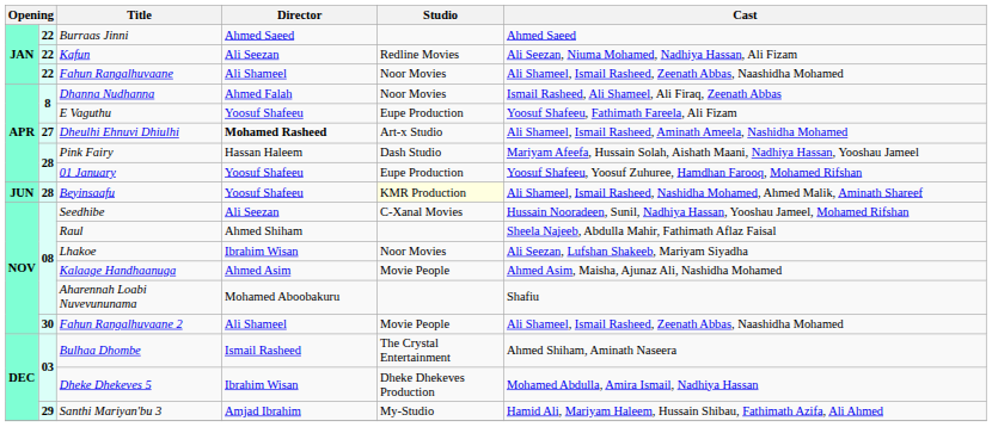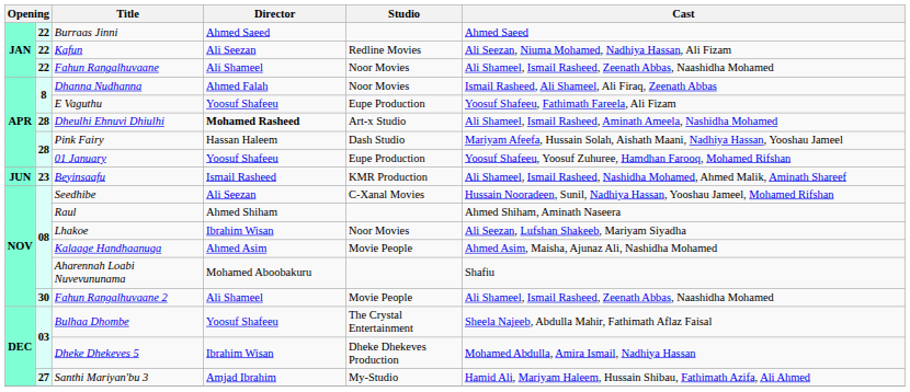Dheulhi Ehnuvi Dhiulhi | column 2: 27 -> 28
Beyinsaafu | column 2: 28 -> 23
Beyinsaafu | Director: Yoosuf Shafeeu -> Ismail Rasheed
Beyinsaafu | Studio: lightyellow background -> no background
Raul | Cast: Sheela Najeeb, Abdulla Mahir, Fathimath Aflaz Faisal -> Ahmed Shiham, Aminath Naseera
Bulhaa Dhombe | Director: Ismail Rasheed -> Yoosuf Shafeeu
Bulhaa Dhombe | Cast: Ahmed Shiham, Aminath Naseera -> Sheela Najeeb, Abdulla Mahir, Fathimath Aflaz Faisal
Santhi Mariyan'bu 3 | column 2: 29 -> 27
